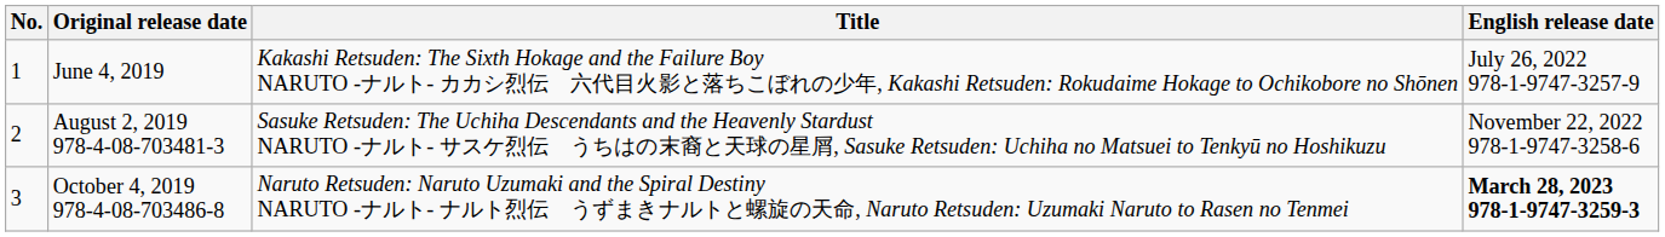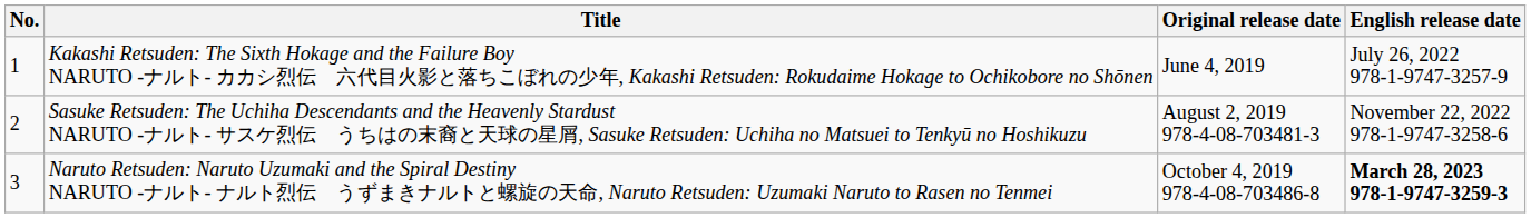columns swapped: Title <-> Original release date
